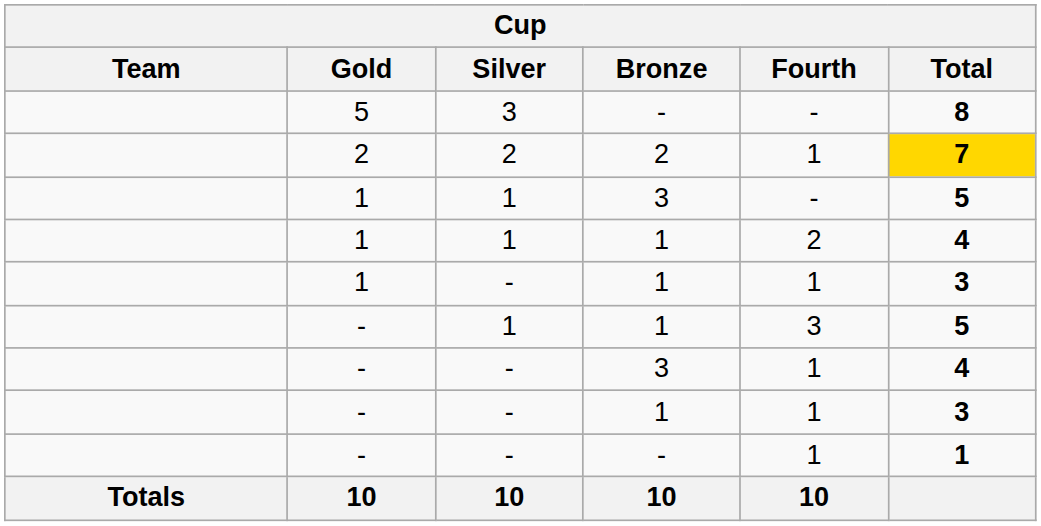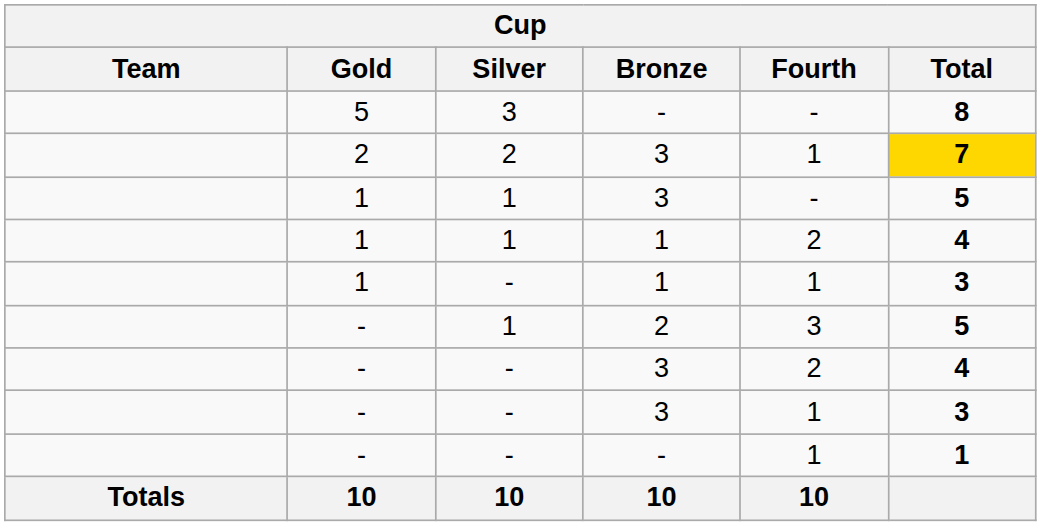row 4 | Bronze: 2 -> 3
row 8 | Bronze: 1 -> 2
row 9 | Fourth: 1 -> 2
row 10 | Bronze: 1 -> 3
